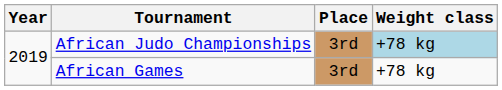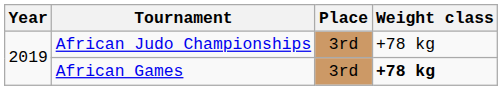African Judo Championships | Weight class: lightblue background -> no background
African Games | Weight class: normal -> bold
